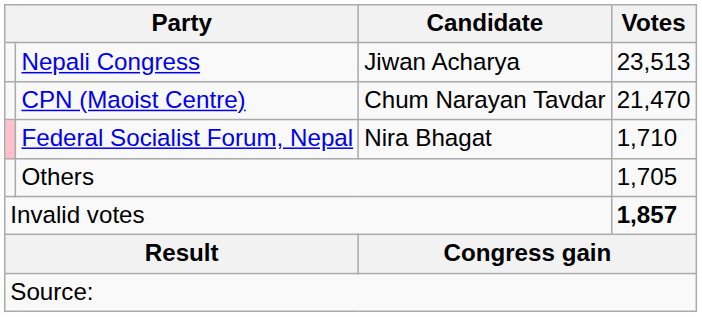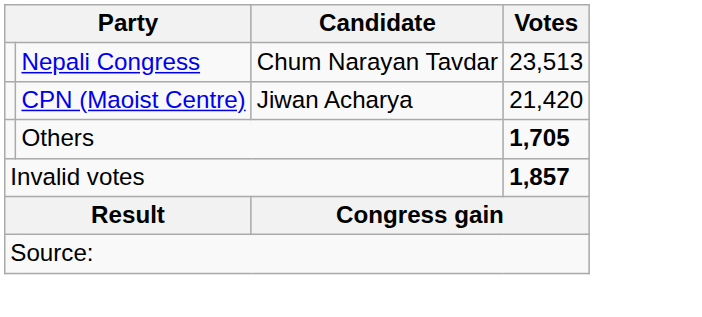Nepali Congress | Candidate: Jiwan Acharya -> Chum Narayan Tavdar
CPN (Maoist Centre) | Candidate: Chum Narayan Tavdar -> Jiwan Acharya
CPN (Maoist Centre) | Votes: 21,470 -> 21,420
- row: Federal Socialist Forum, Nepal | Nira Bhagat | 1,710
Others | Votes: normal -> bold
